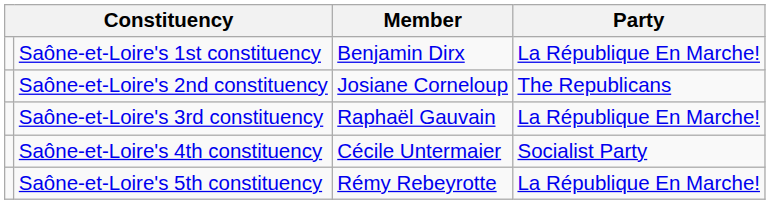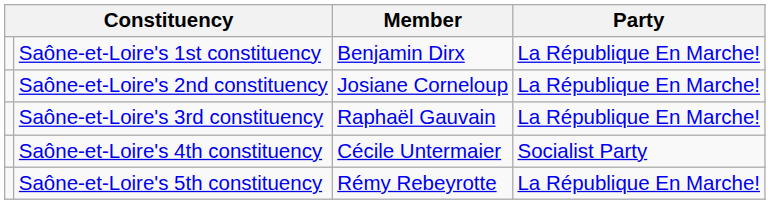Saône-et-Loire's 2nd constituency | Party: The Republicans -> La République En Marche!
